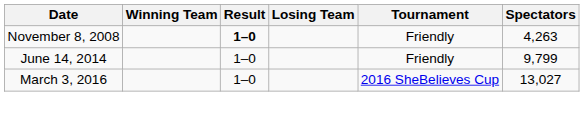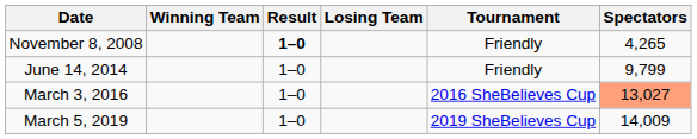November 8, 2008 | Spectators: 4,263 -> 4,265
March 3, 2016 | Spectators: no background -> lightsalmon background
+ row: March 5, 2019 | 1–0 | 2019 SheBelieves Cup | 14,009
